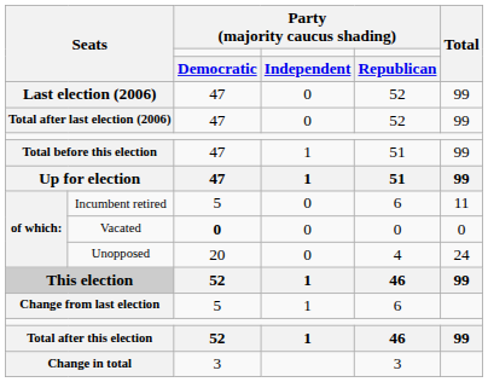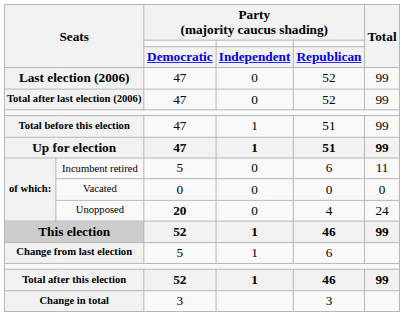Vacated | column 3: bold -> normal
Unopposed | column 3: normal -> bold
